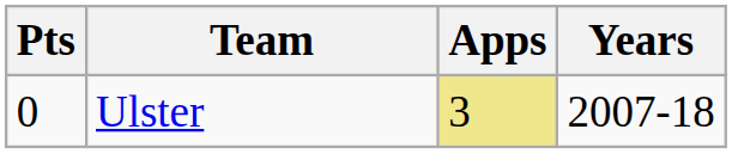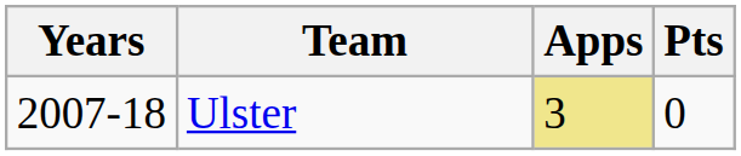columns swapped: Years <-> Pts
